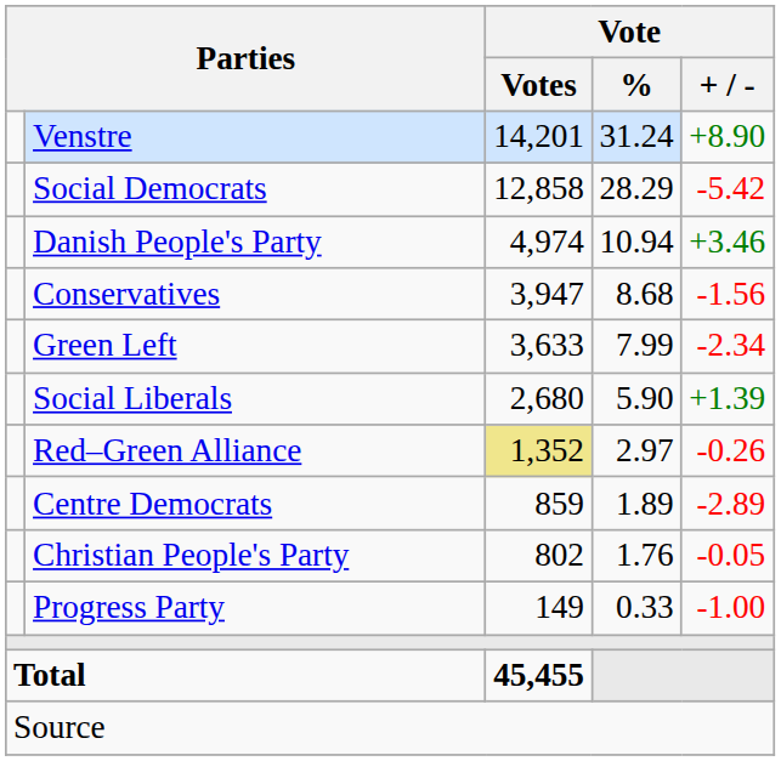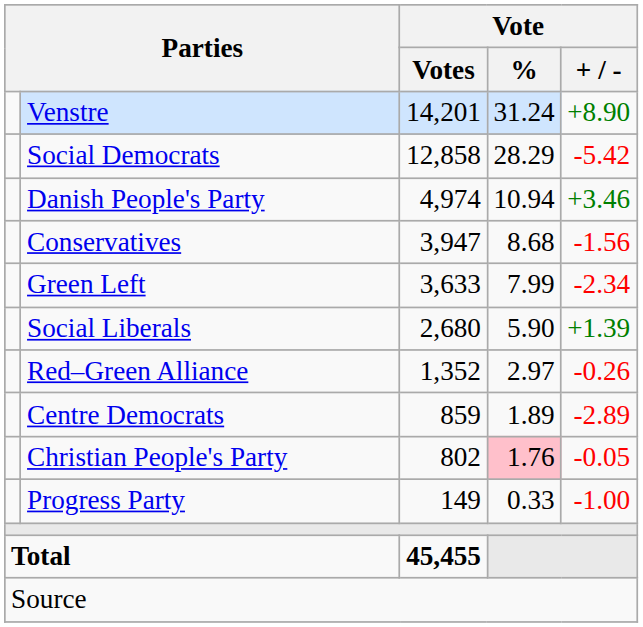Red–Green Alliance | Vote / Votes: khaki background -> no background
Christian People's Party | Vote / %: no background -> pink background
